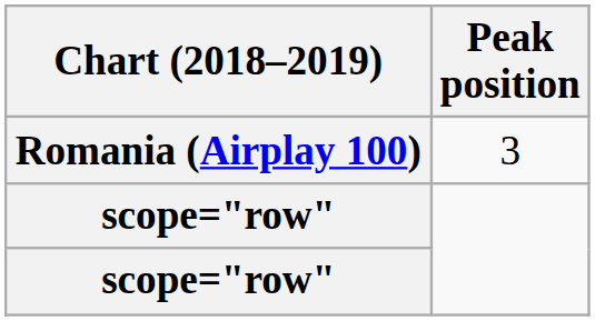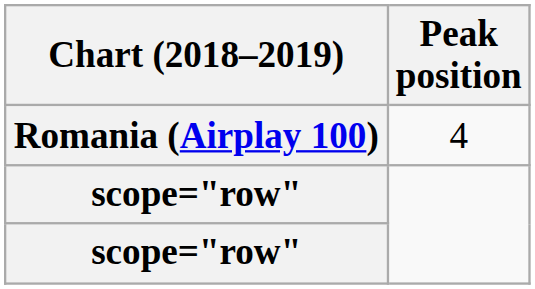Romania (Airplay 100) | Peak position: 3 -> 4
